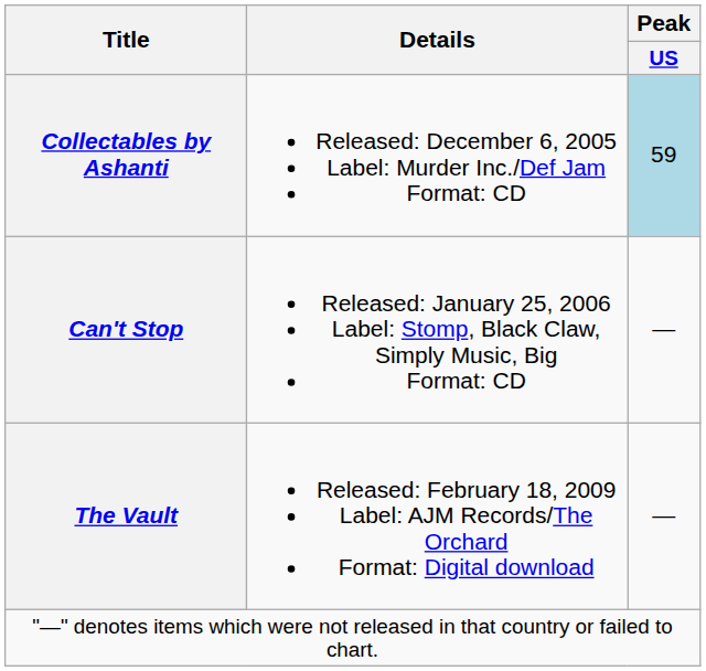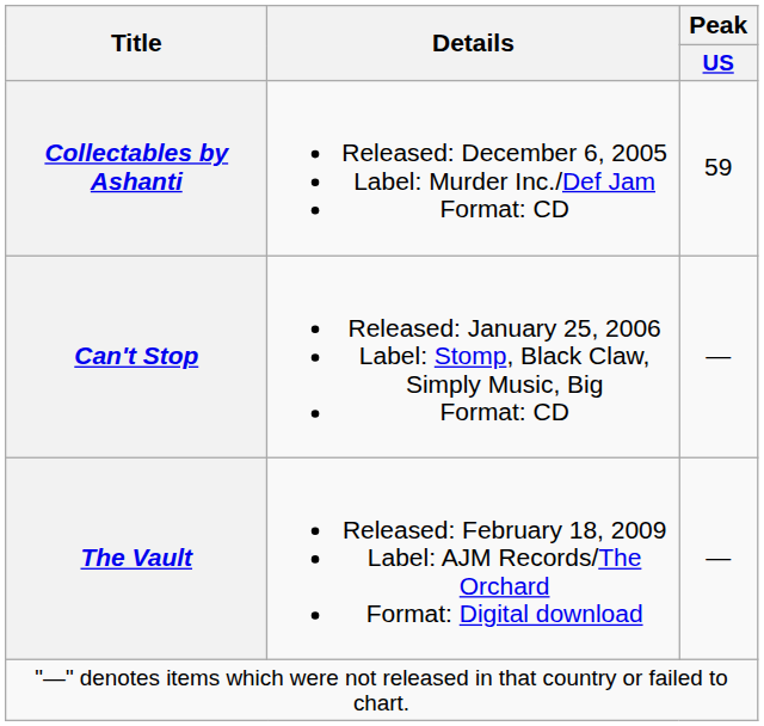Collectables by Ashanti | Peak / US: lightblue background -> no background
